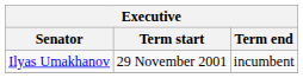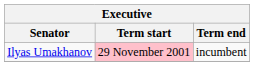Ilyas Umakhanov | Term start: no background -> pink background
